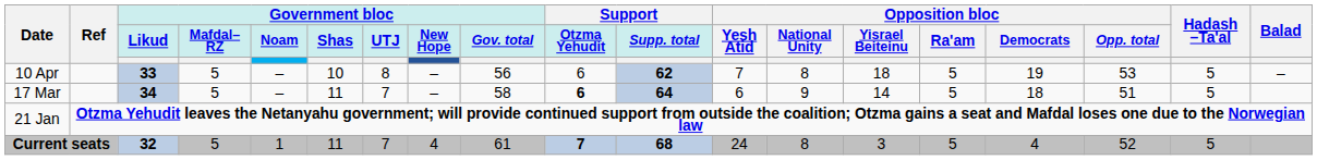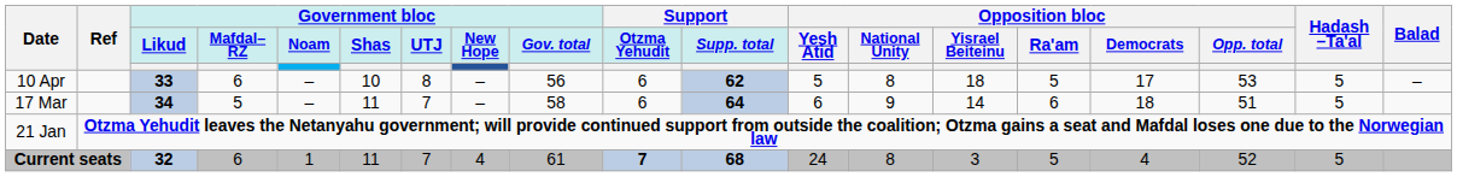10 Apr | Government bloc / Mafdal– RZ: 5 -> 6
10 Apr | Opposition bloc / Yesh Atid: 7 -> 5
10 Apr | Opposition bloc / Democrats: 19 -> 17
17 Mar | Support / Otzma Yehudit: bold -> normal
17 Mar | Opposition bloc / Ra'am: 5 -> 6
Current seats | Government bloc / Mafdal– RZ: 5 -> 6
